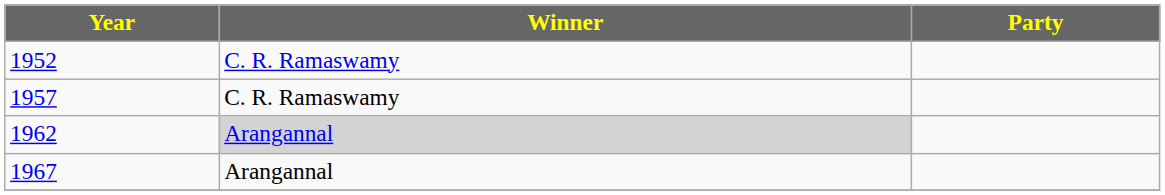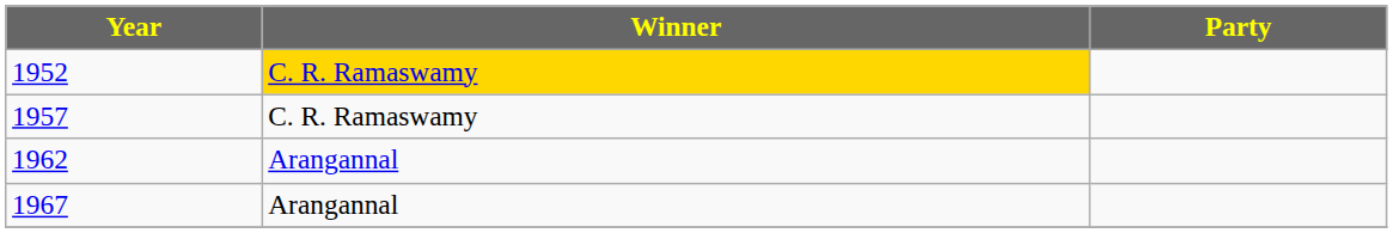1952 | Winner: no background -> gold background
1962 | Winner: lightgrey background -> no background
